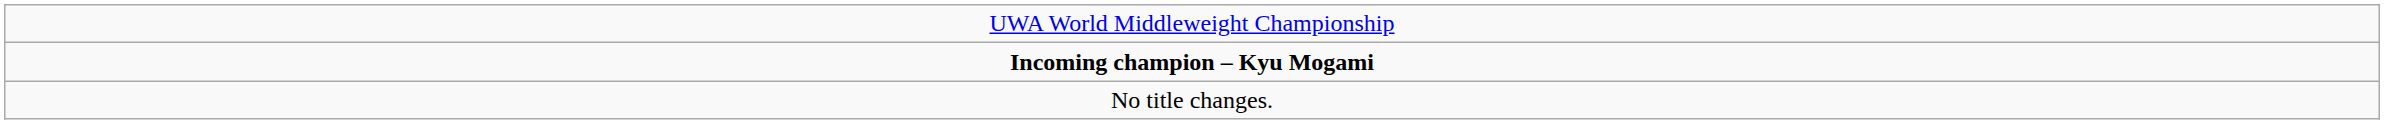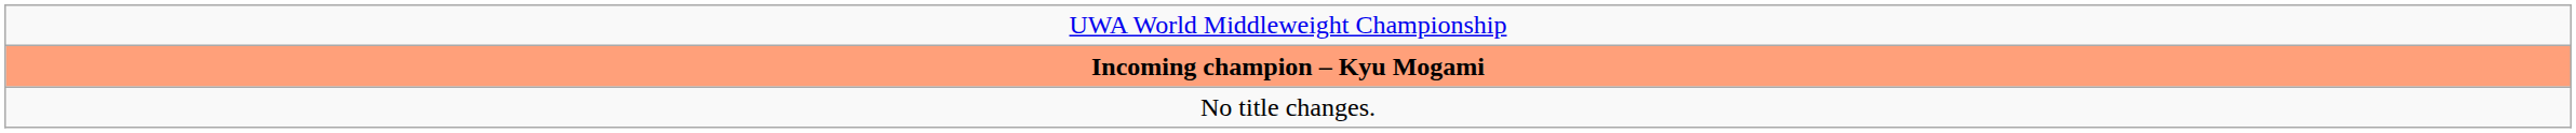row 2 | column 1: no background -> lightsalmon background
